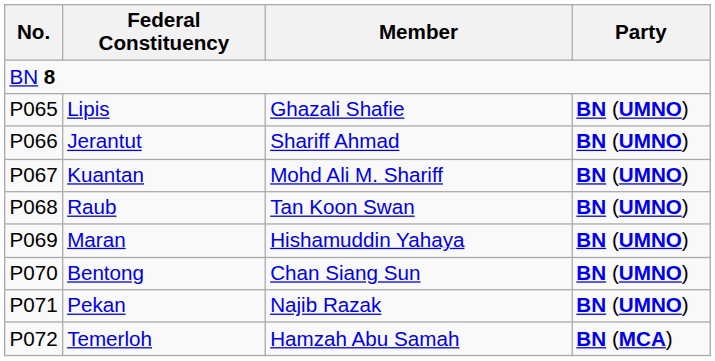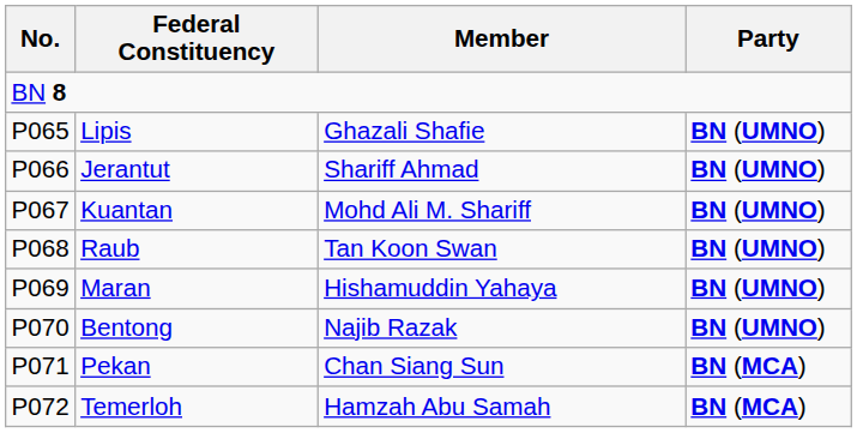Bentong | Member: Chan Siang Sun -> Najib Razak
Pekan | Member: Najib Razak -> Chan Siang Sun
Pekan | Party: BN (UMNO) -> BN (MCA)
